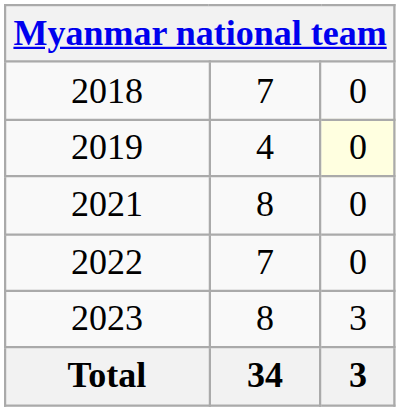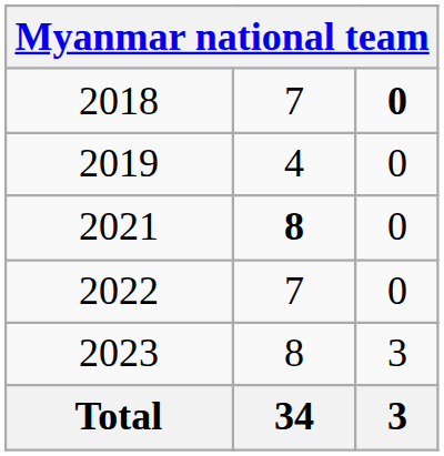2018 | column 3: normal -> bold
2019 | column 3: lightyellow background -> no background
2021 | column 2: normal -> bold
